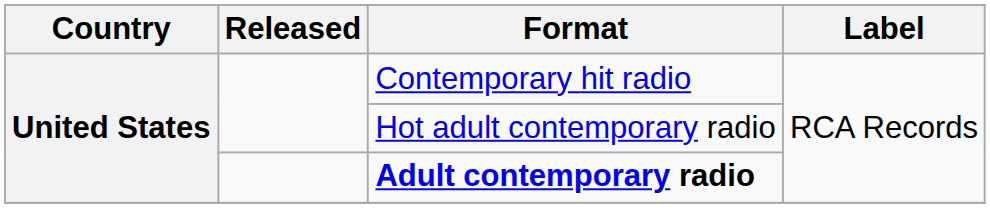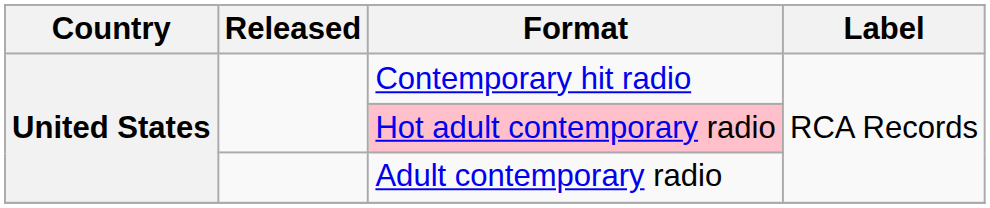Hot adult contemporary radio | Format: no background -> pink background
Adult contemporary radio | Format: bold -> normal
